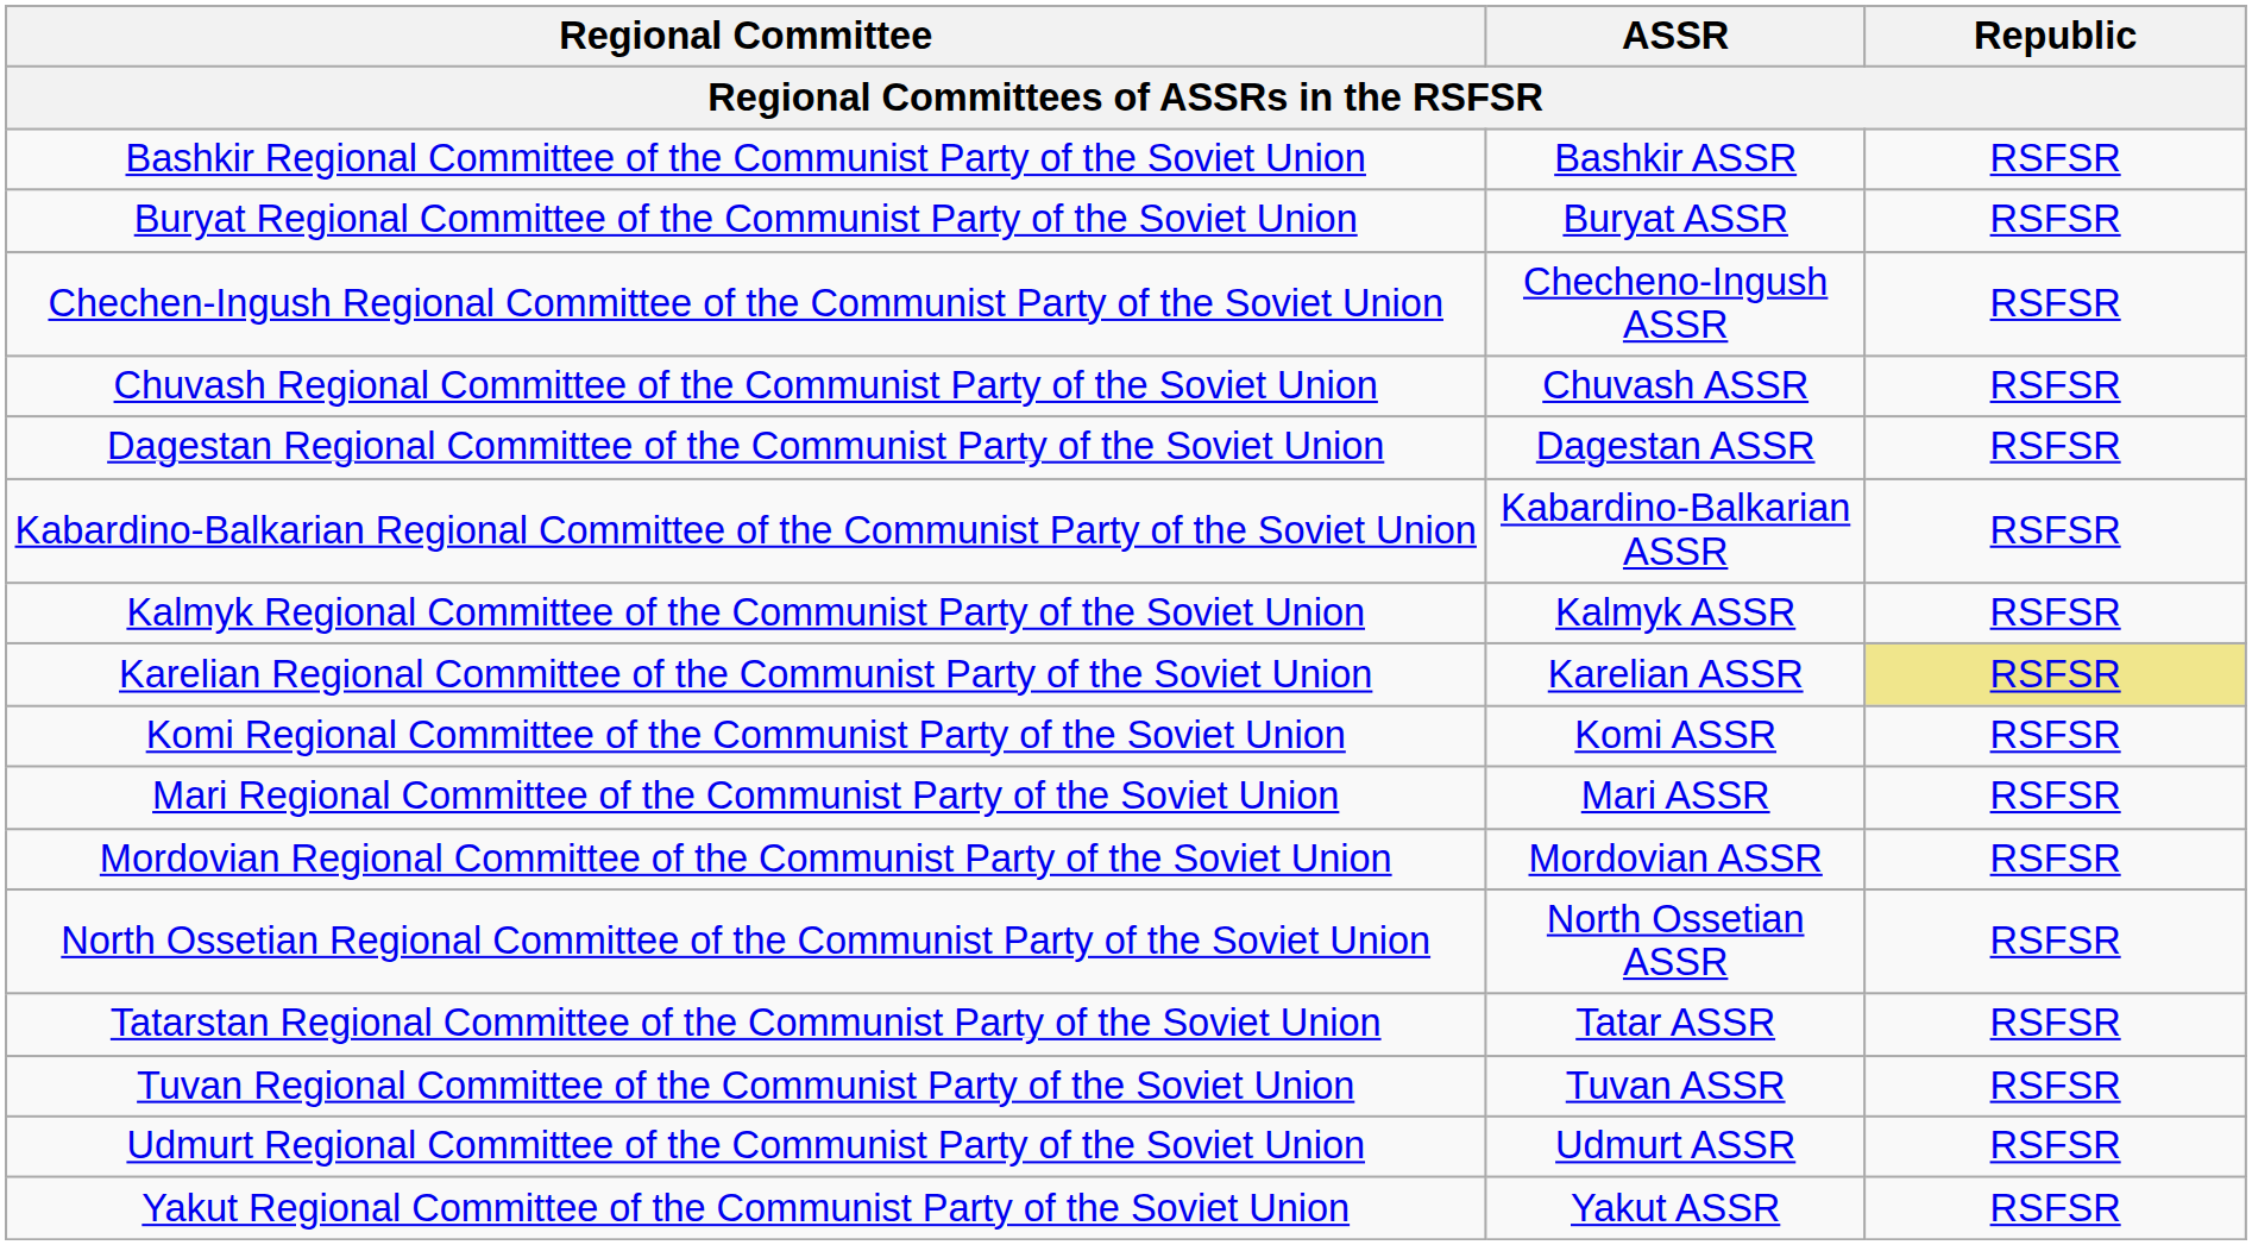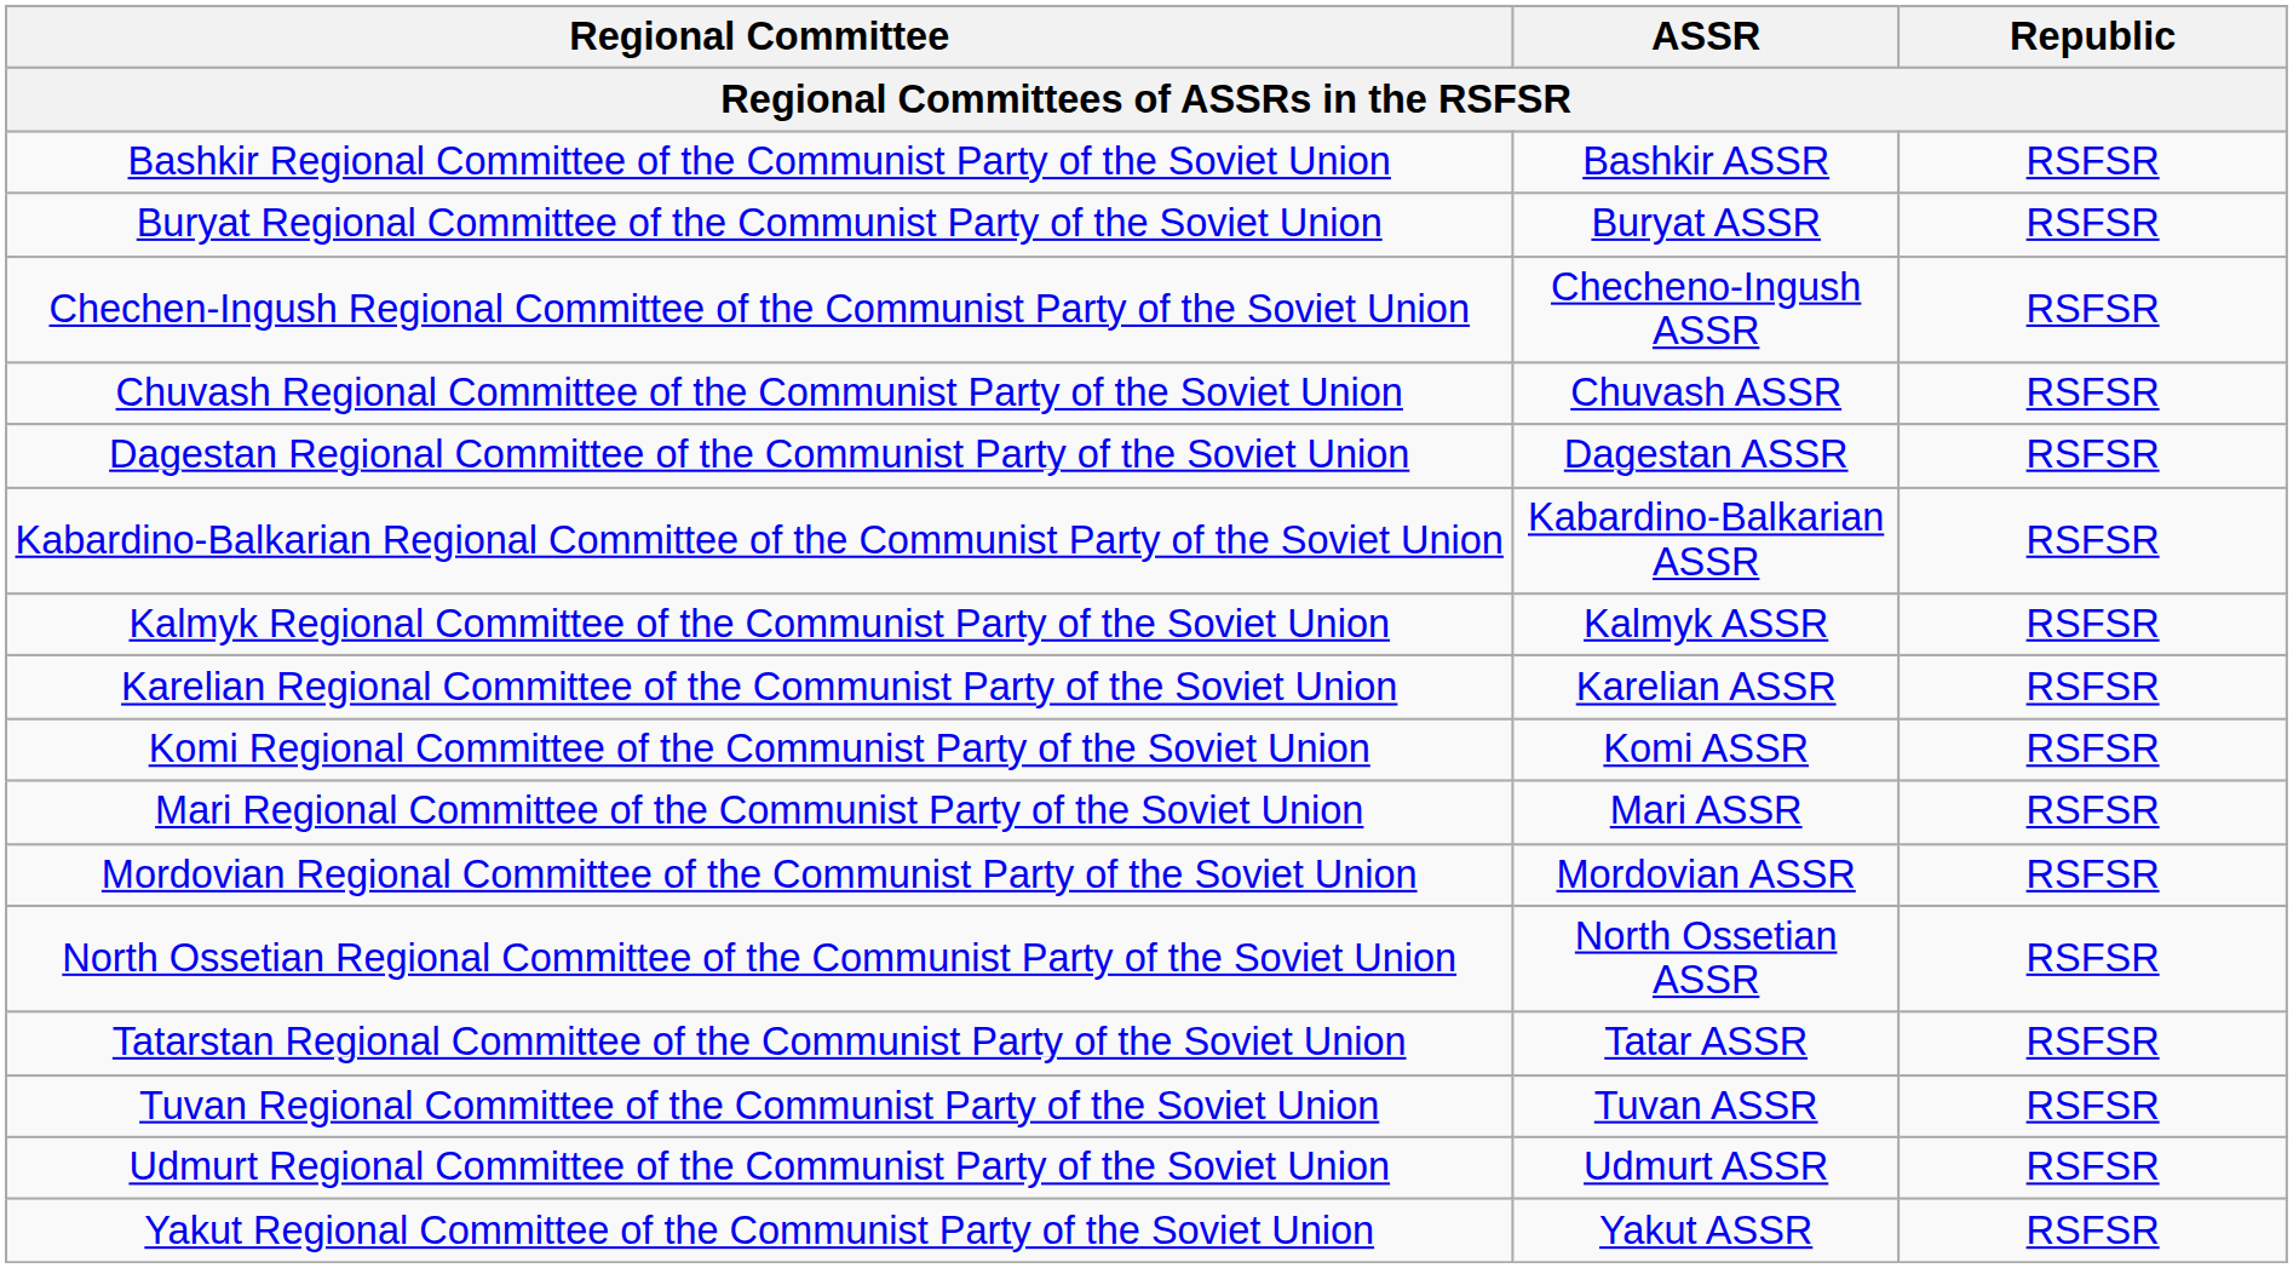row 10 | Republic: khaki background -> no background
